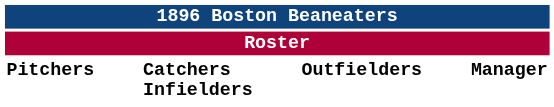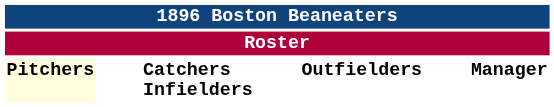Pitchers | column 1: no background -> lightyellow background
